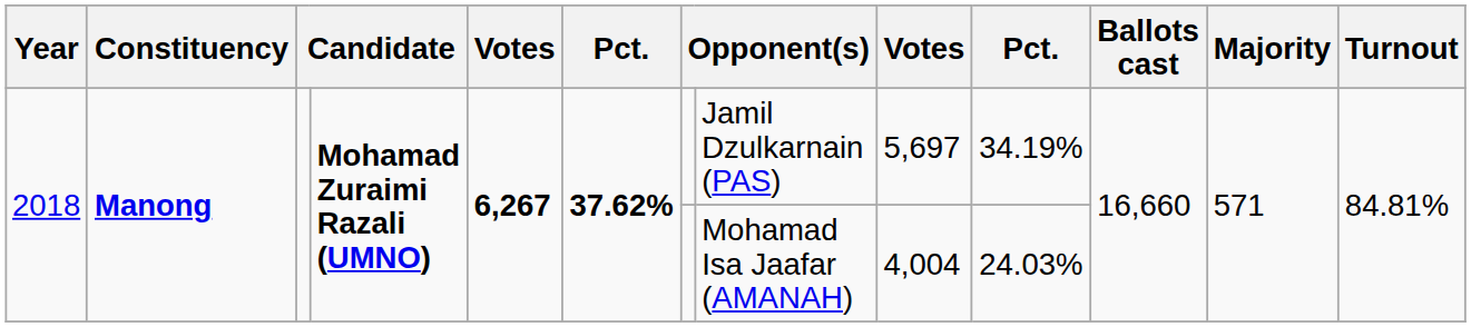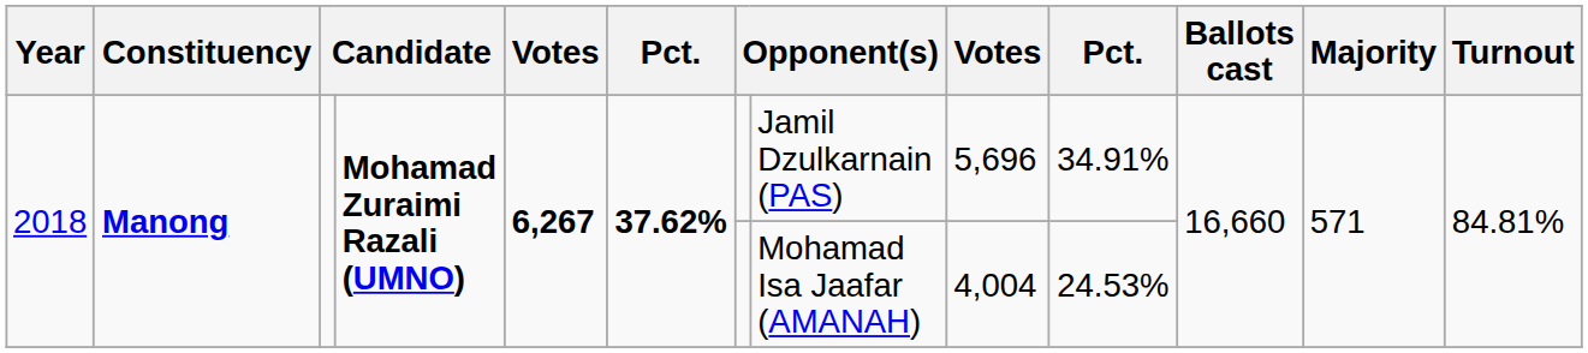row 2 | column 9: 5,697 -> 5,696
row 2 | column 10: 34.19% -> 34.91%
row 3 | column 10: 24.03% -> 24.53%
